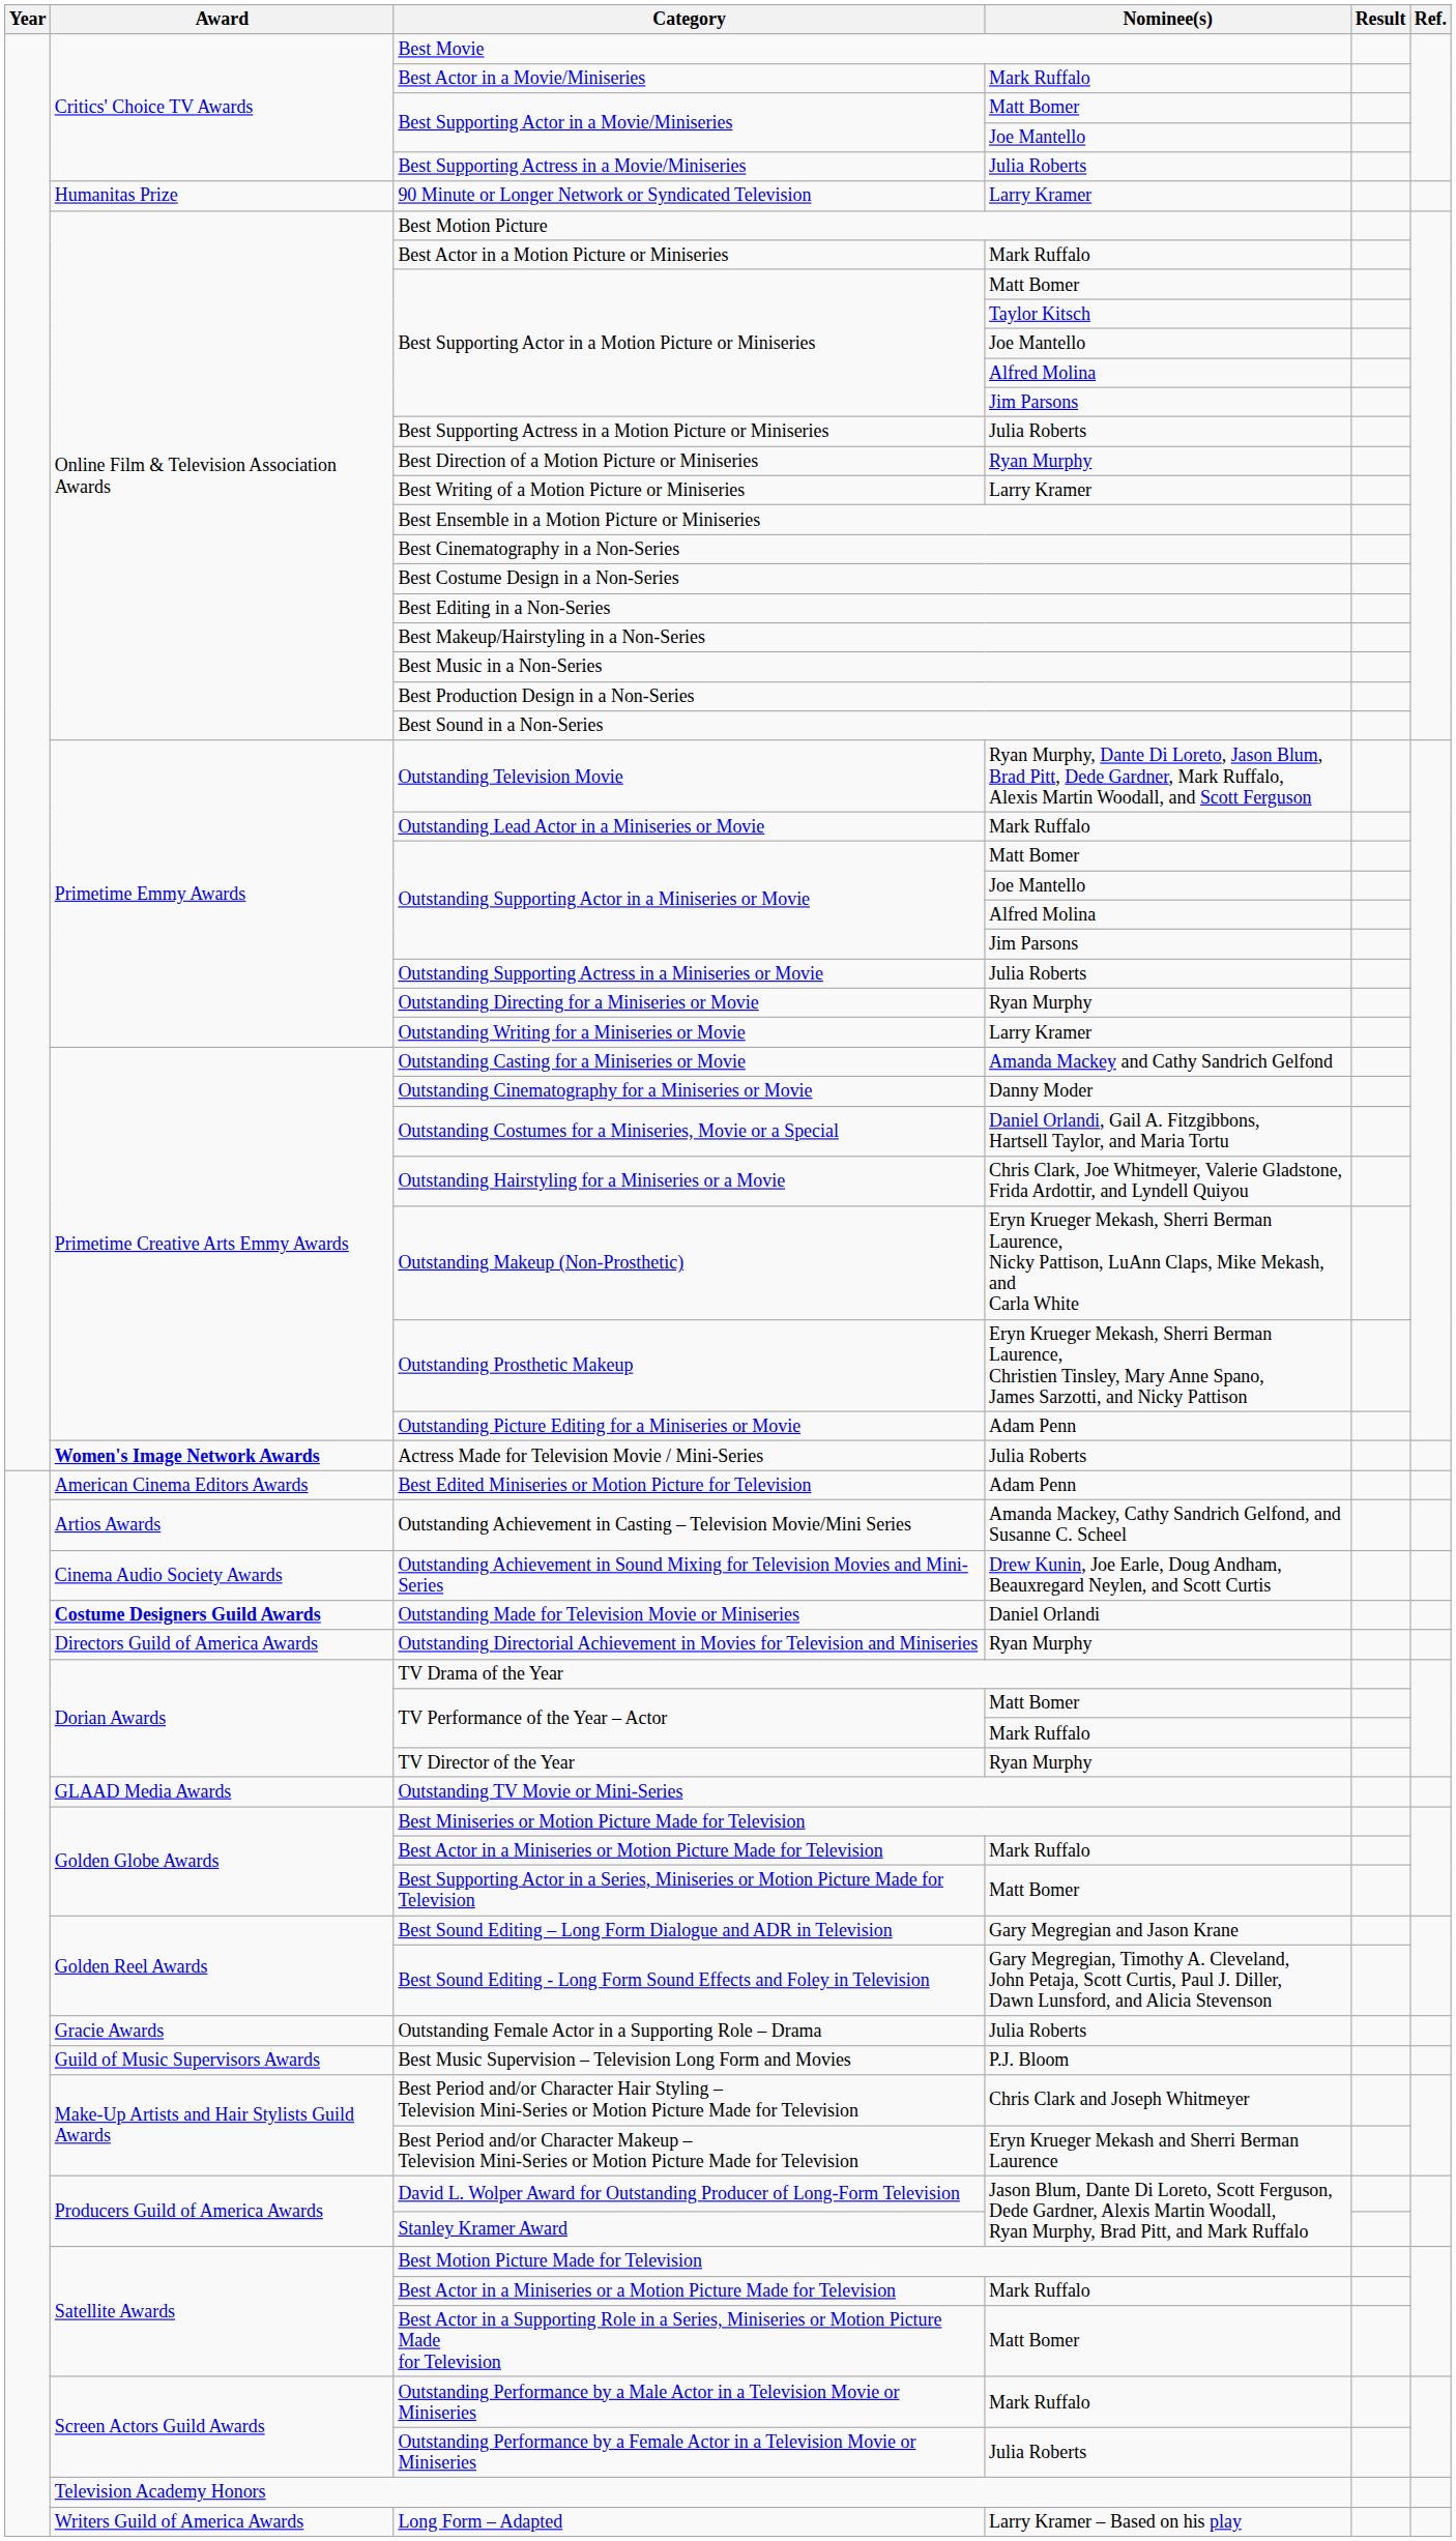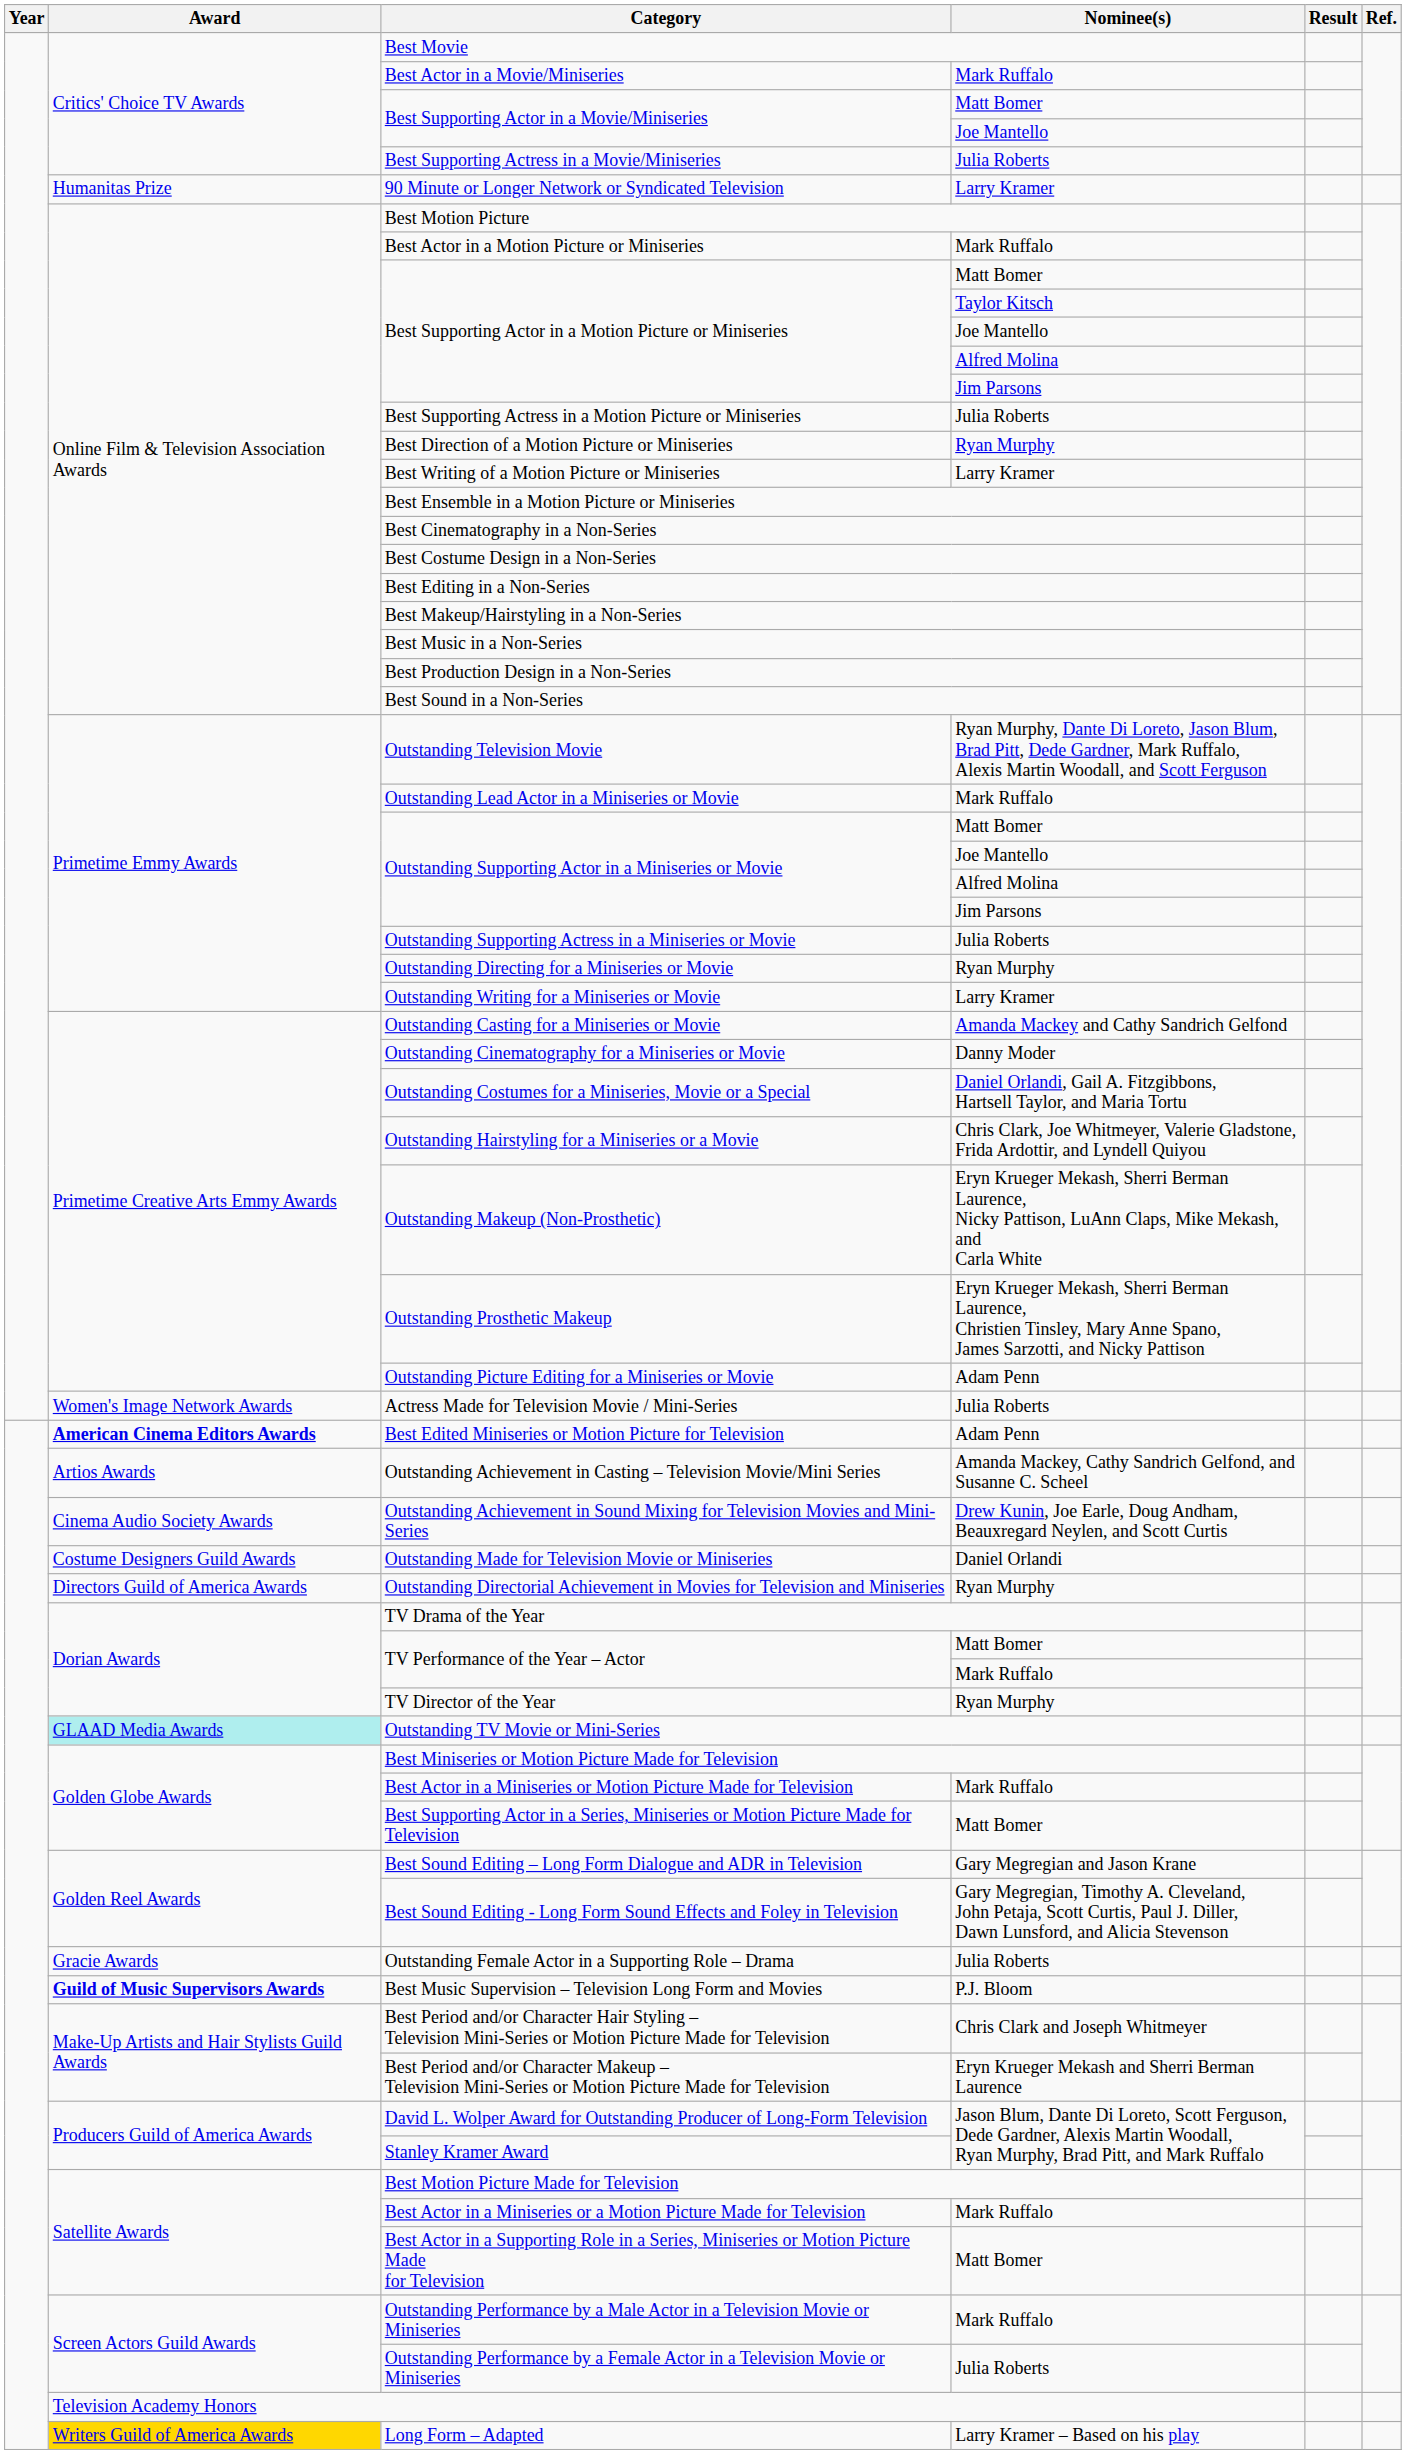Actress Made for Television Movie / Mini-Series | Award: bold -> normal
Best Edited Miniseries or Motion Picture for Television | Award: normal -> bold
Outstanding Made for Television Movie or Miniseries | Award: bold -> normal
Outstanding TV Movie or Mini-Series | Award: no background -> paleturquoise background
Best Music Supervision – Television Long Form and Movies | Award: normal -> bold
Long Form – Adapted | Award: no background -> gold background
